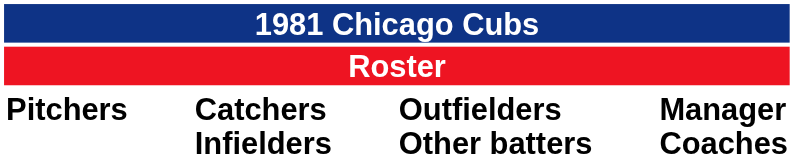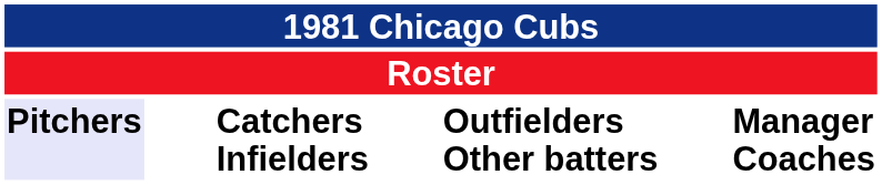Pitchers | column 1: no background -> lavender background
